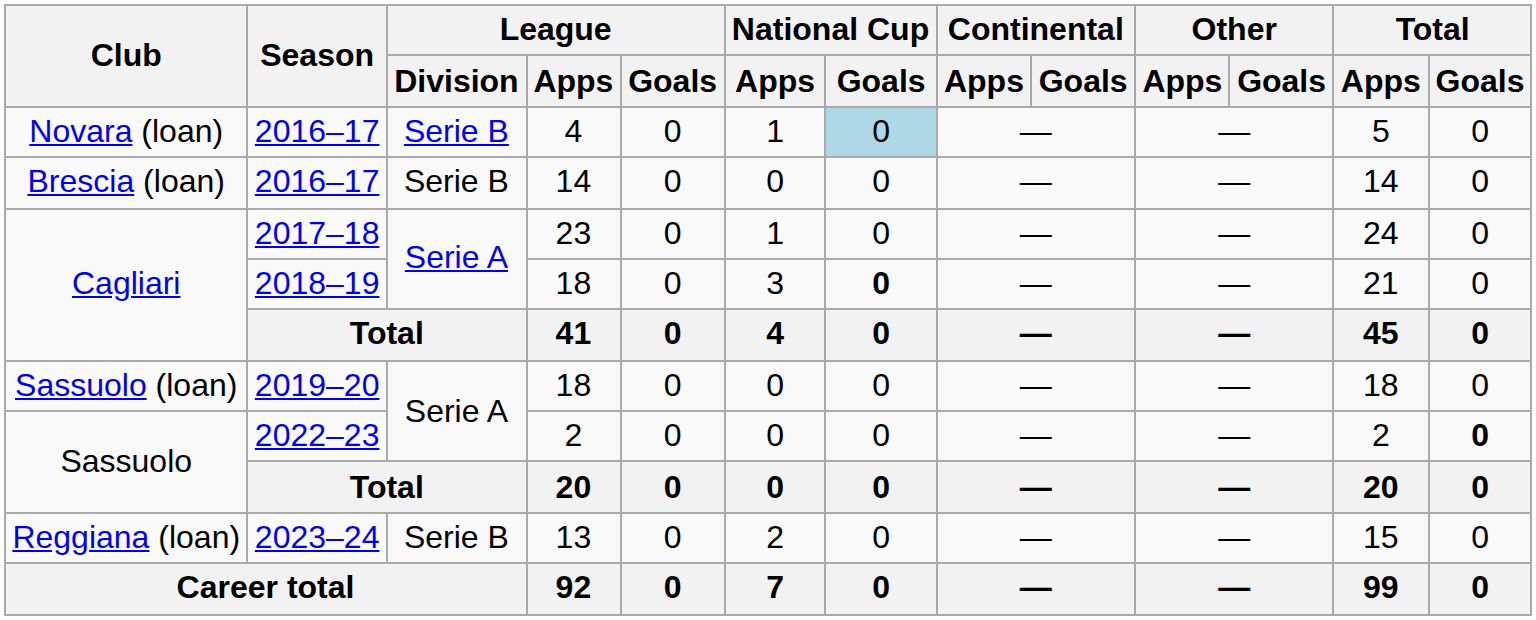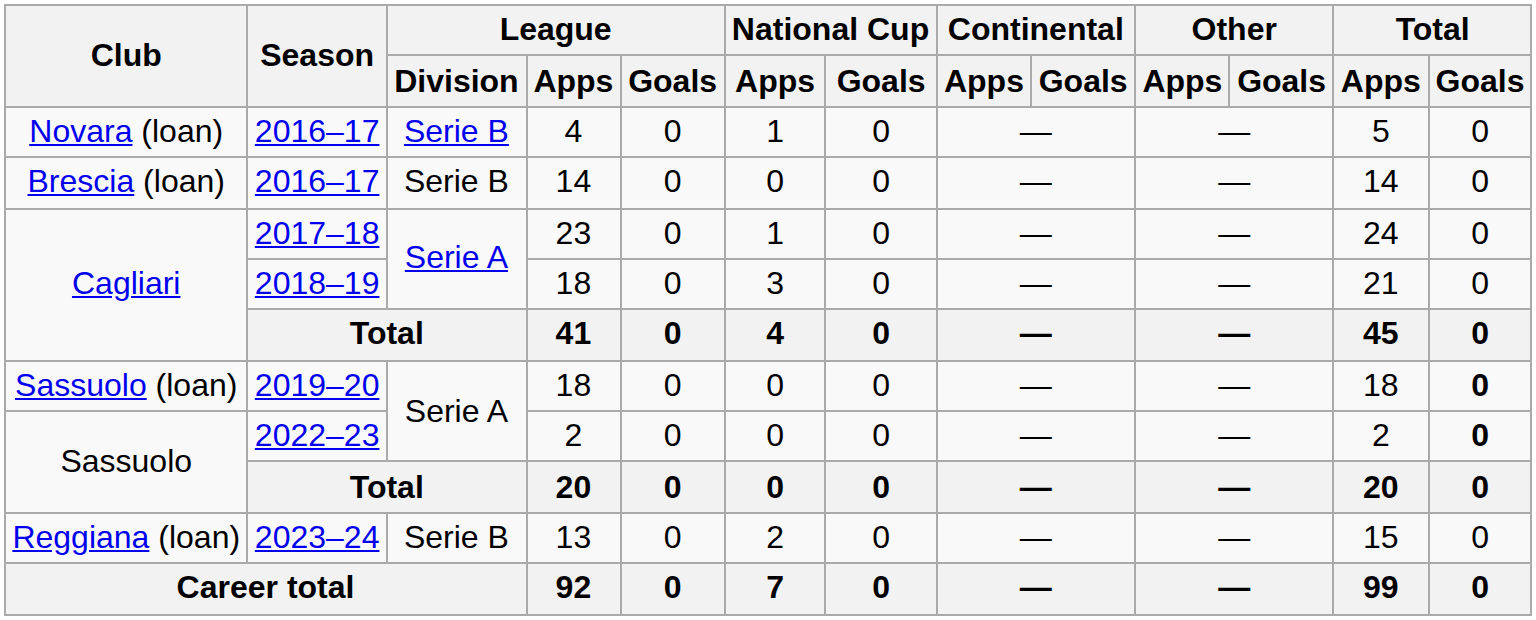Novara (loan) | National Cup / Goals: lightblue background -> no background
Cagliari / 2018–19 | National Cup / Goals: bold -> normal
Sassuolo (loan) | Total / Goals: normal -> bold
